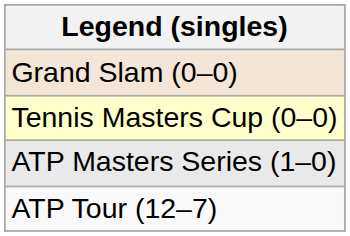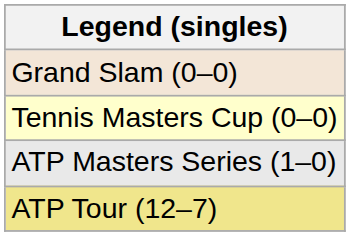row 5 | column 1: no background -> khaki background
